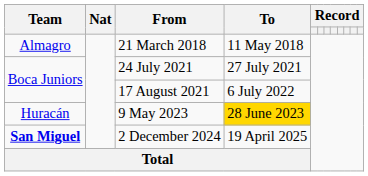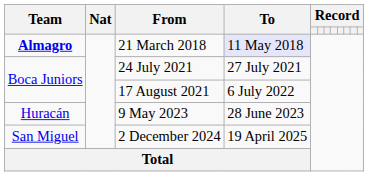21 March 2018 | Team: normal -> bold
21 March 2018 | To: no background -> lavender background
9 May 2023 | To: gold background -> no background
2 December 2024 | Team: bold -> normal
